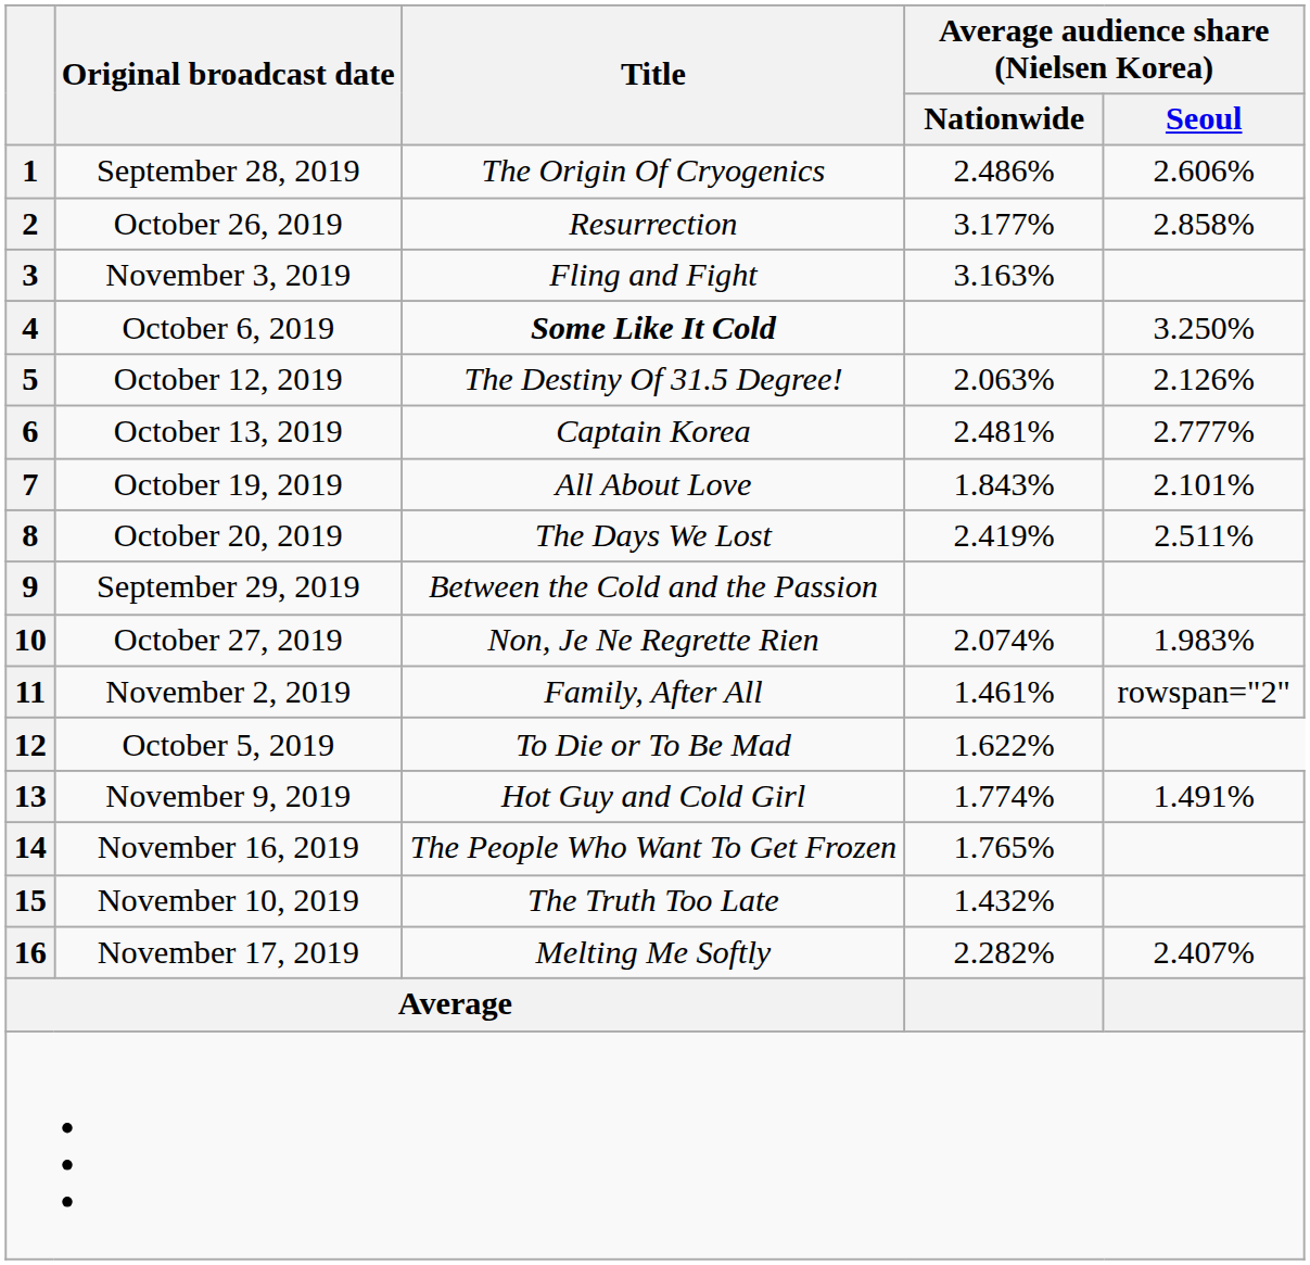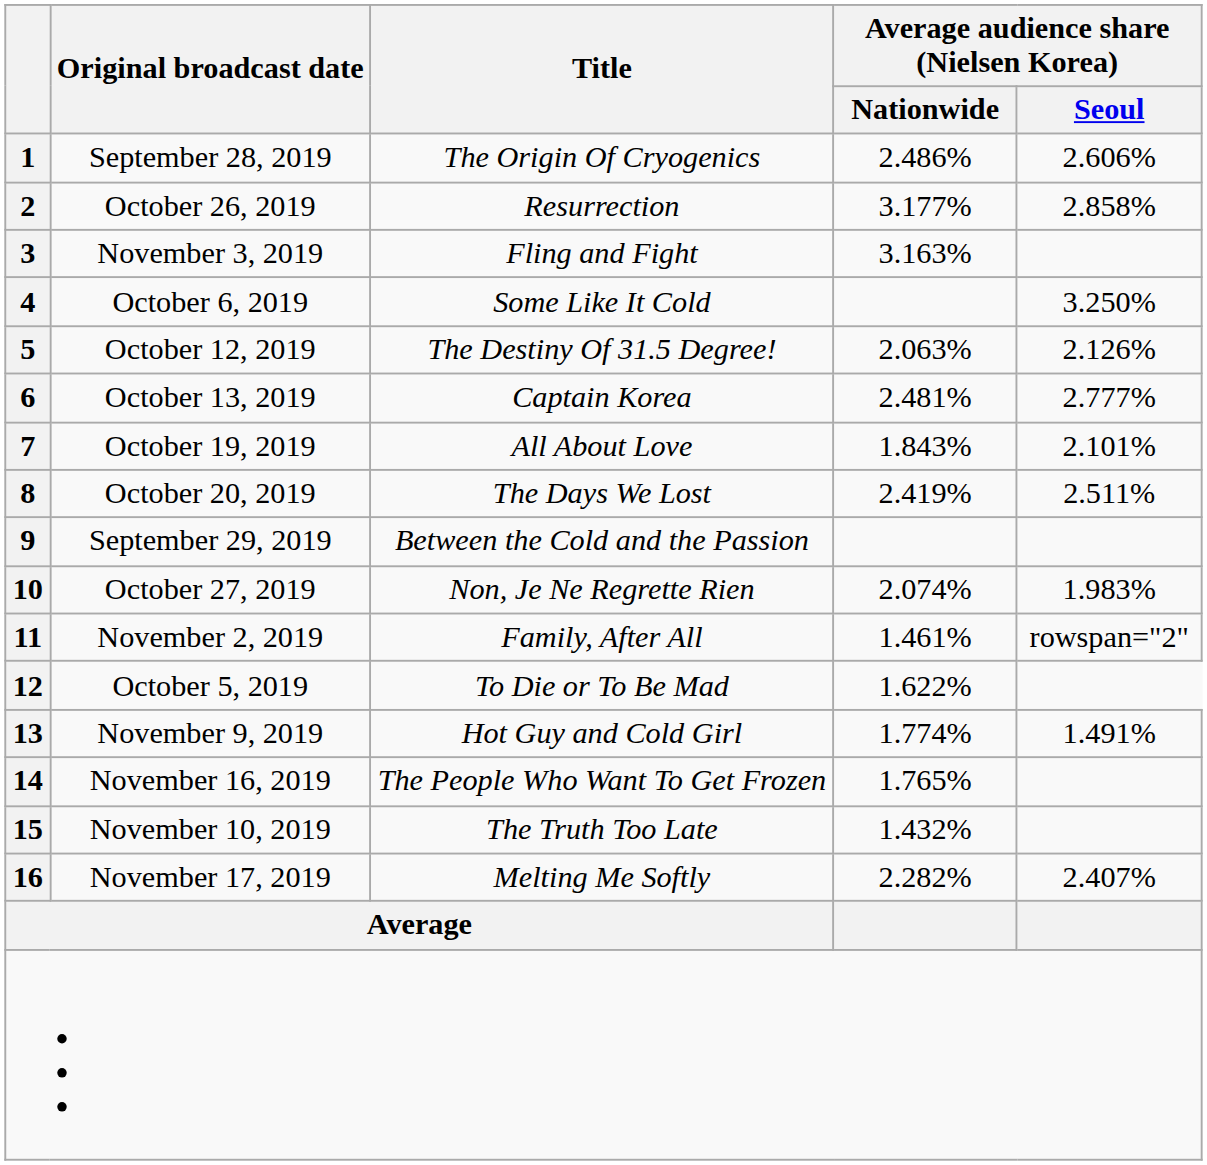4 | Title: bold -> normal
